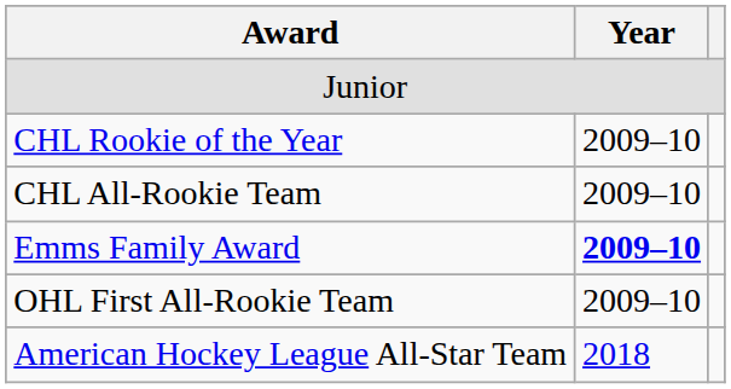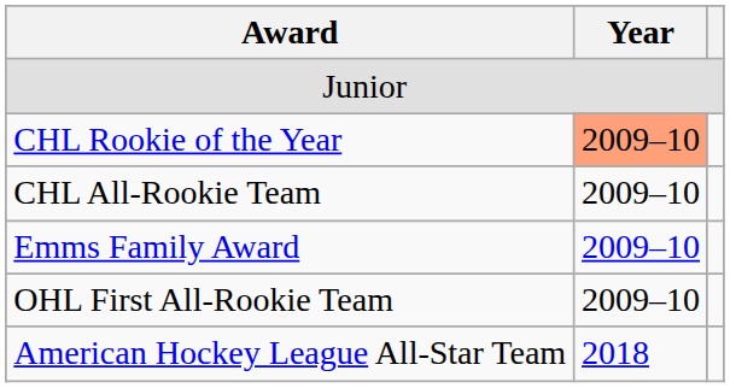CHL Rookie of the Year | Year: no background -> lightsalmon background
Emms Family Award | Year: bold -> normal
